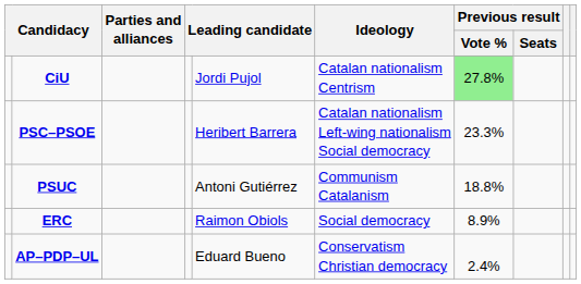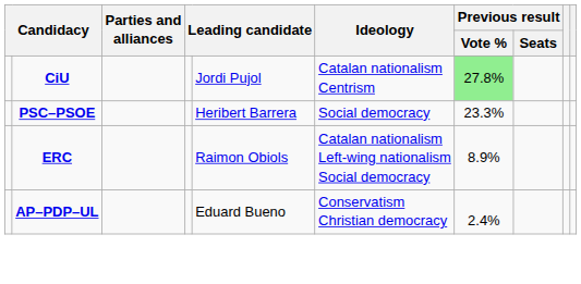PSC–PSOE | Ideology: Catalan nationalism Left-wing nationalism Social democracy -> Social democracy
- row: PSUC | Antoni Gutiérrez | Communism Catalanism | 18.8%
ERC | Ideology: Social democracy -> Catalan nationalism Left-wing nationalism Social democracy
